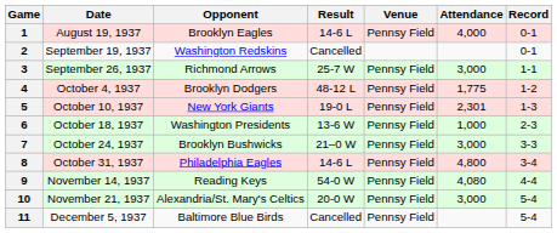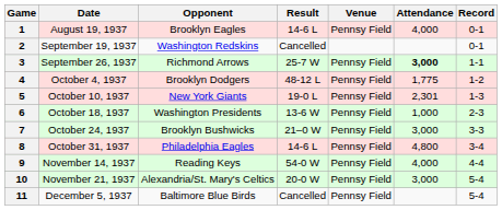3 | Attendance: normal -> bold
9 | Attendance: 4,080 -> 4,000
